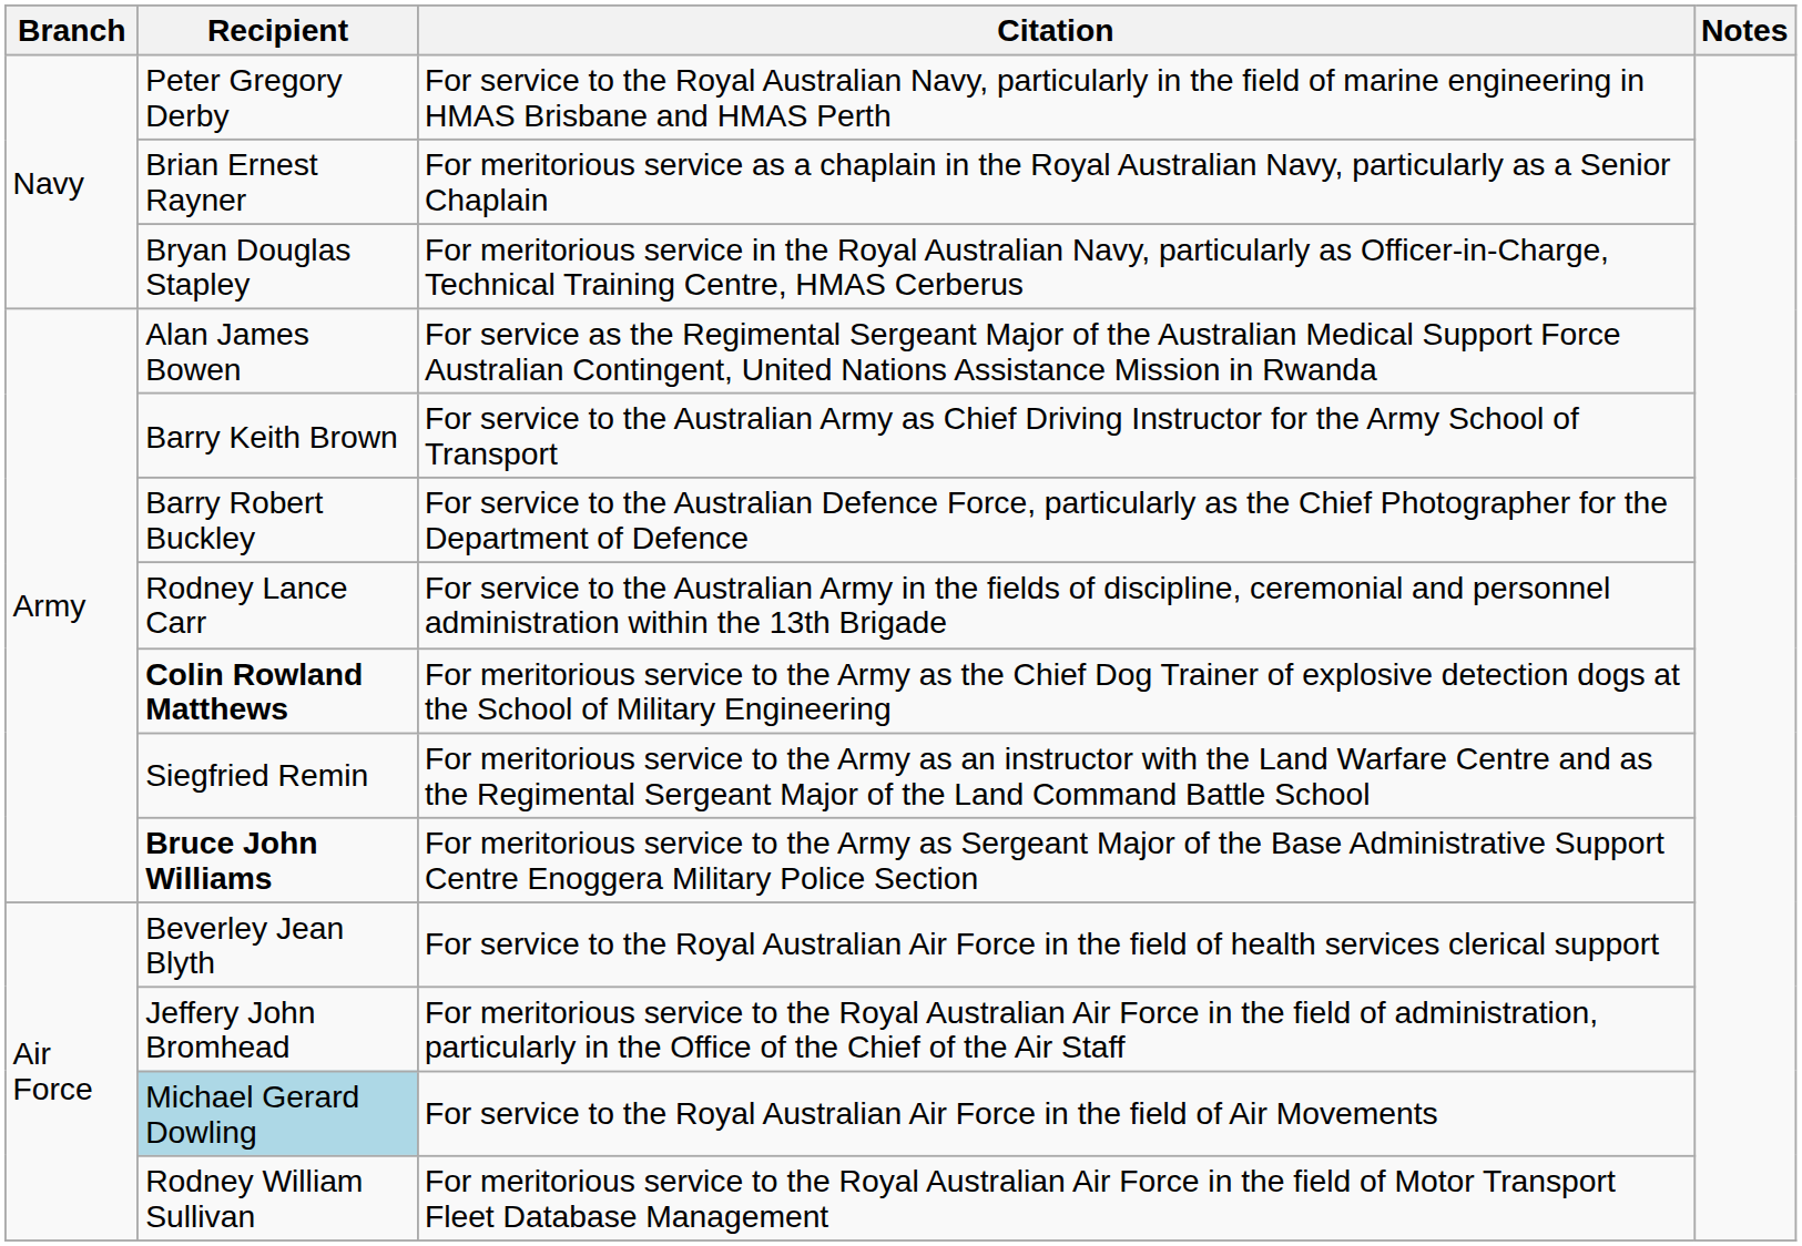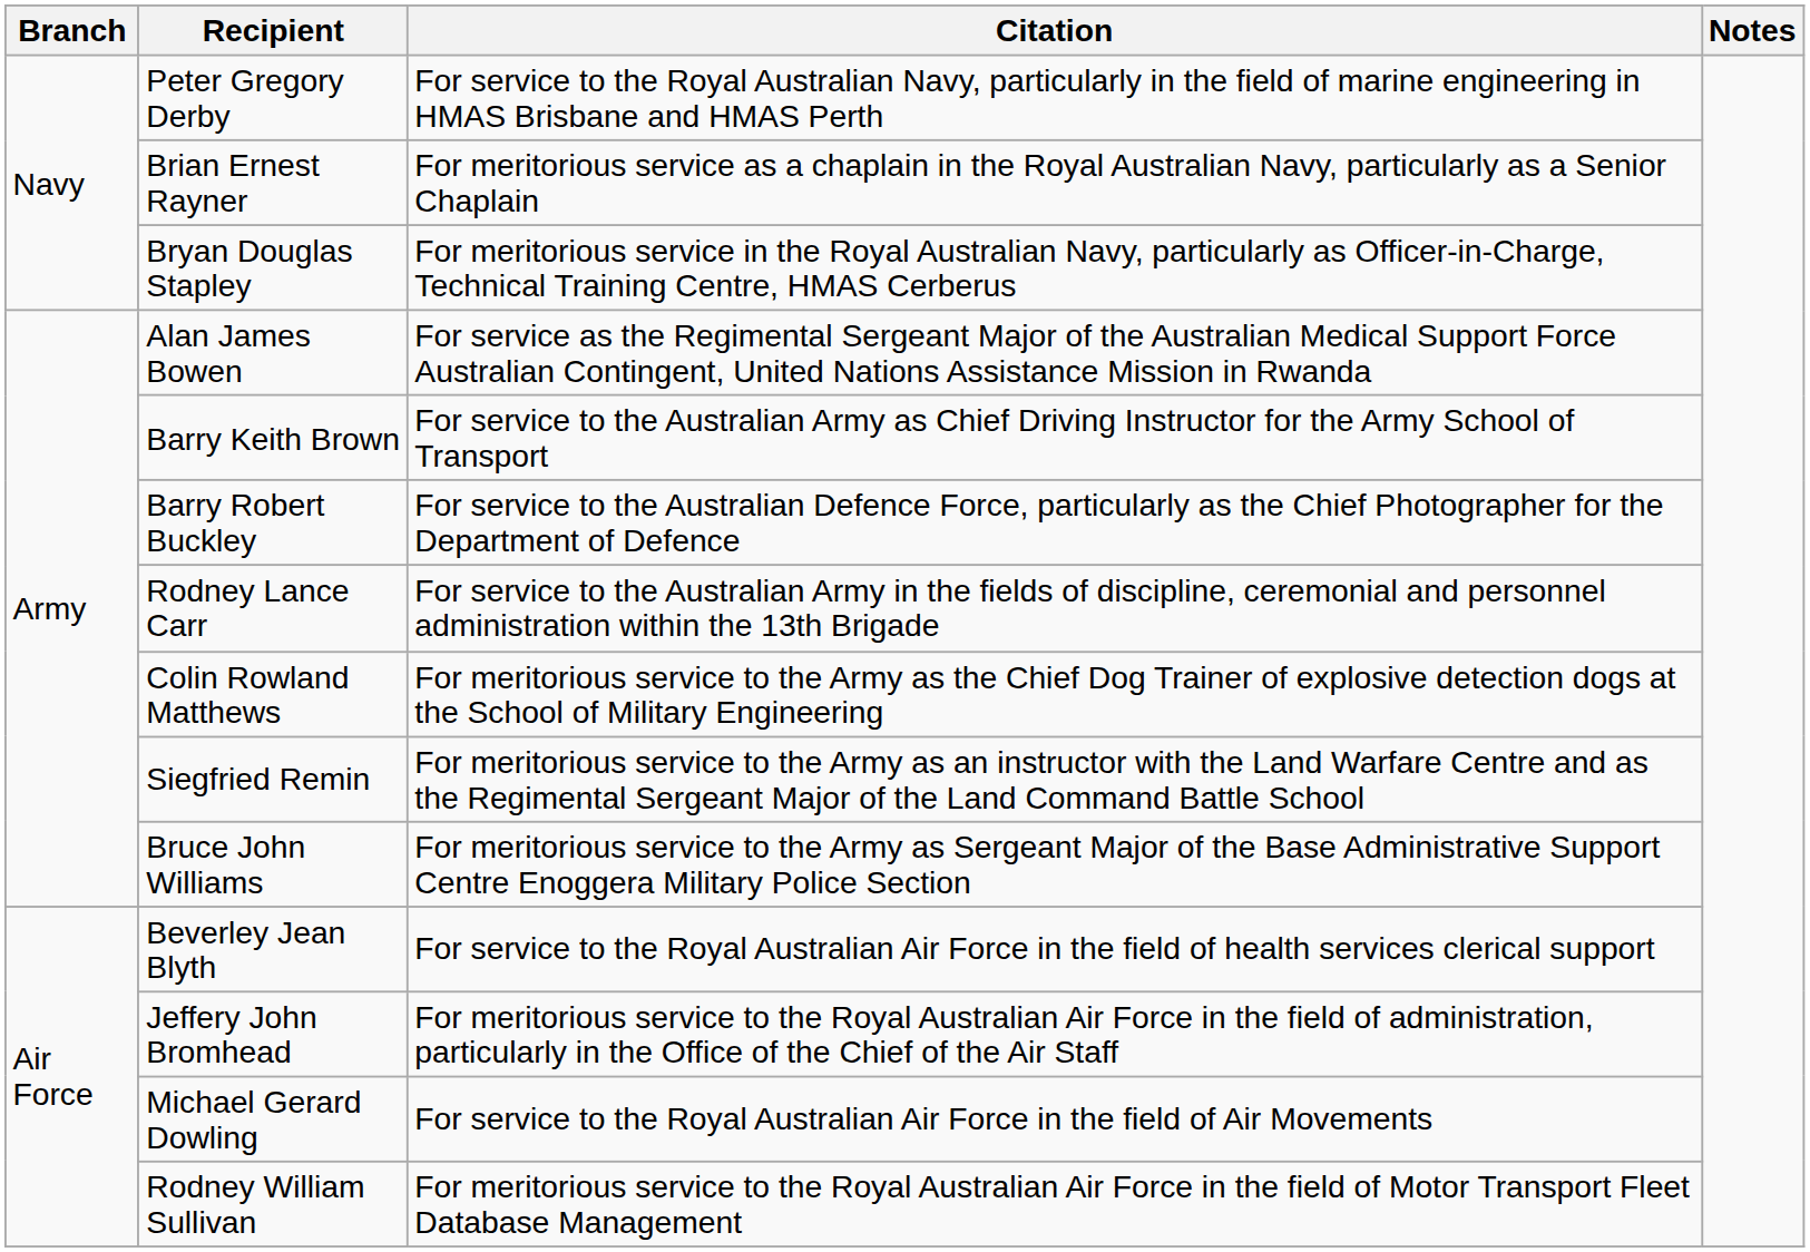Colin Rowland Matthews | Recipient: bold -> normal
Bruce John Williams | Recipient: bold -> normal
Michael Gerard Dowling | Recipient: lightblue background -> no background
